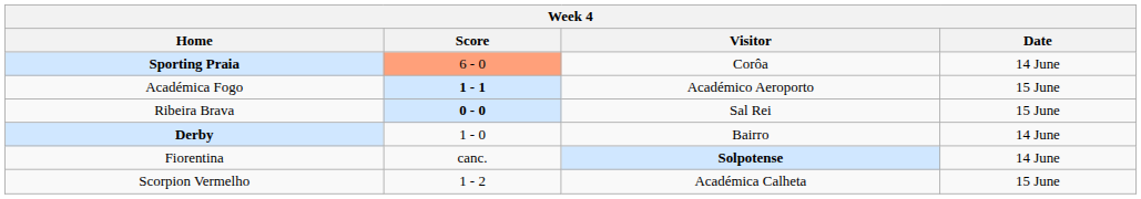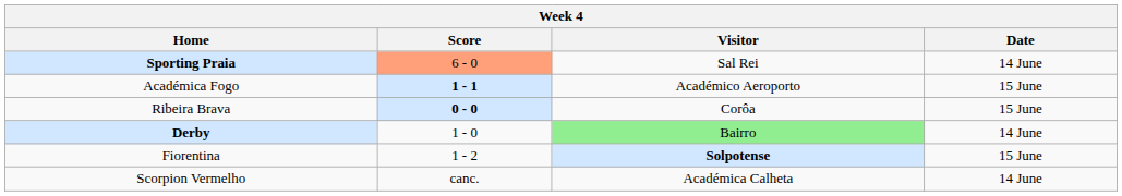Sporting Praia | Visitor: Corôa -> Sal Rei
Ribeira Brava | Visitor: Sal Rei -> Corôa
Derby | Visitor: no background -> lightgreen background
Fiorentina | Score: canc. -> 1 - 2
Fiorentina | Date: 14 June -> 15 June
Scorpion Vermelho | Score: 1 - 2 -> canc.
Scorpion Vermelho | Date: 15 June -> 14 June
